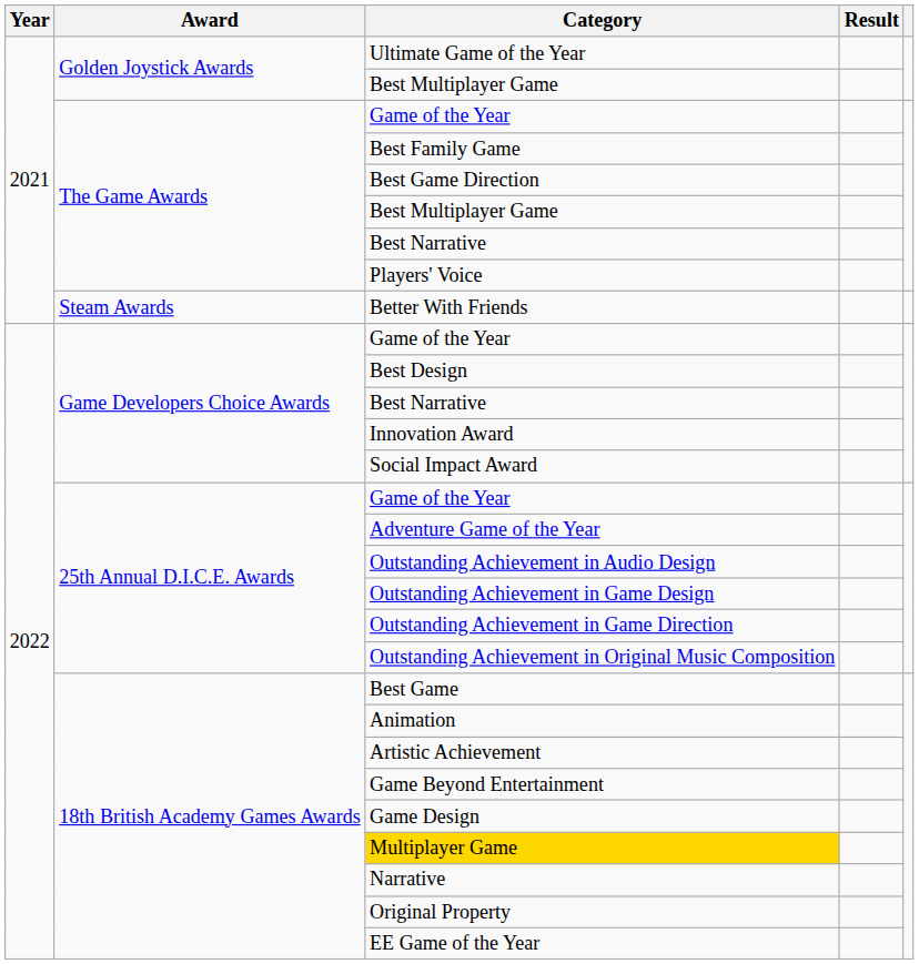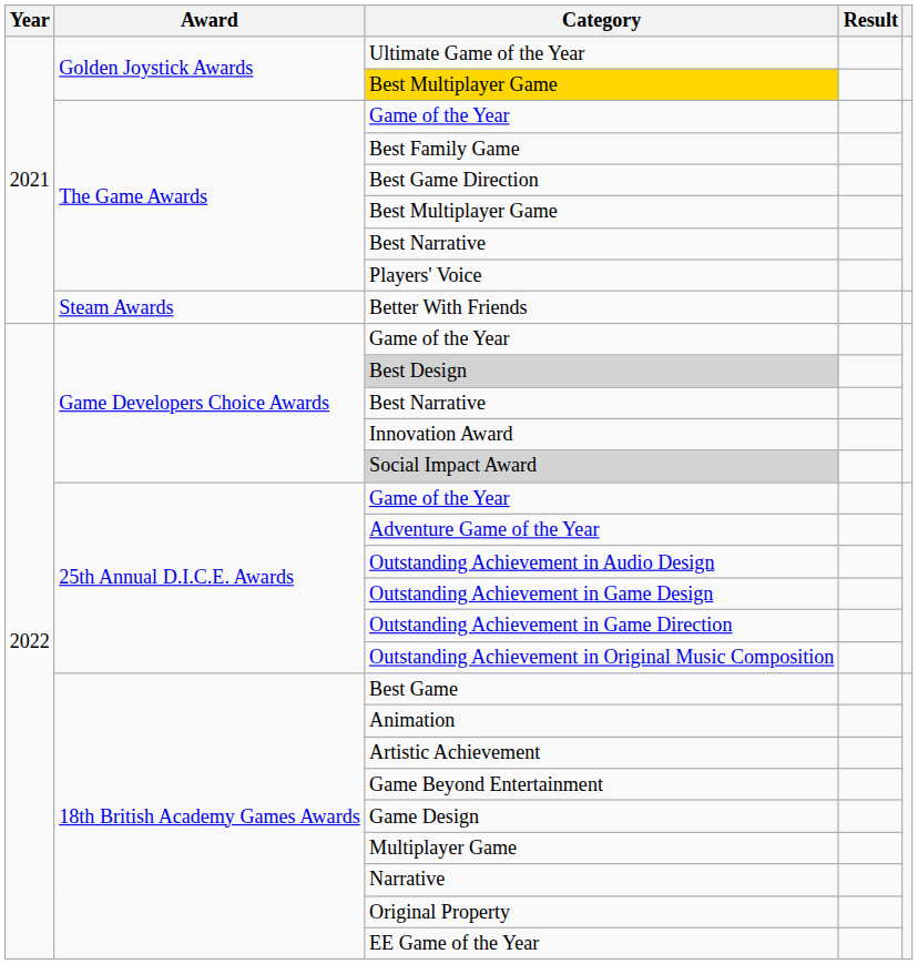Golden Joystick Awards / Best Multiplayer Game | Category: no background -> gold background
Best Design | Category: no background -> lightgrey background
Social Impact Award | Category: no background -> lightgrey background
Multiplayer Game | Category: gold background -> no background
